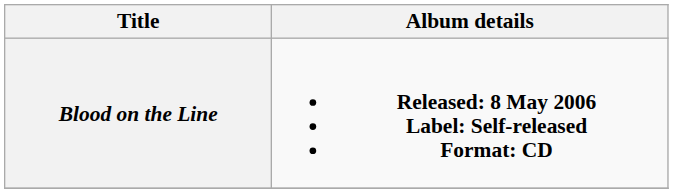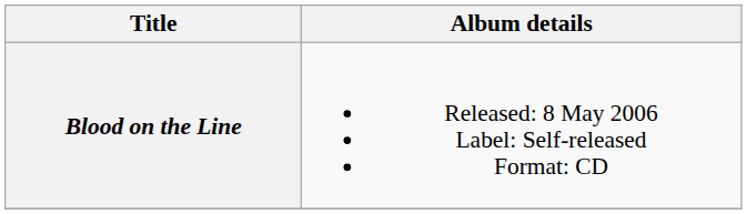Blood on the Line | Album details: bold -> normal
